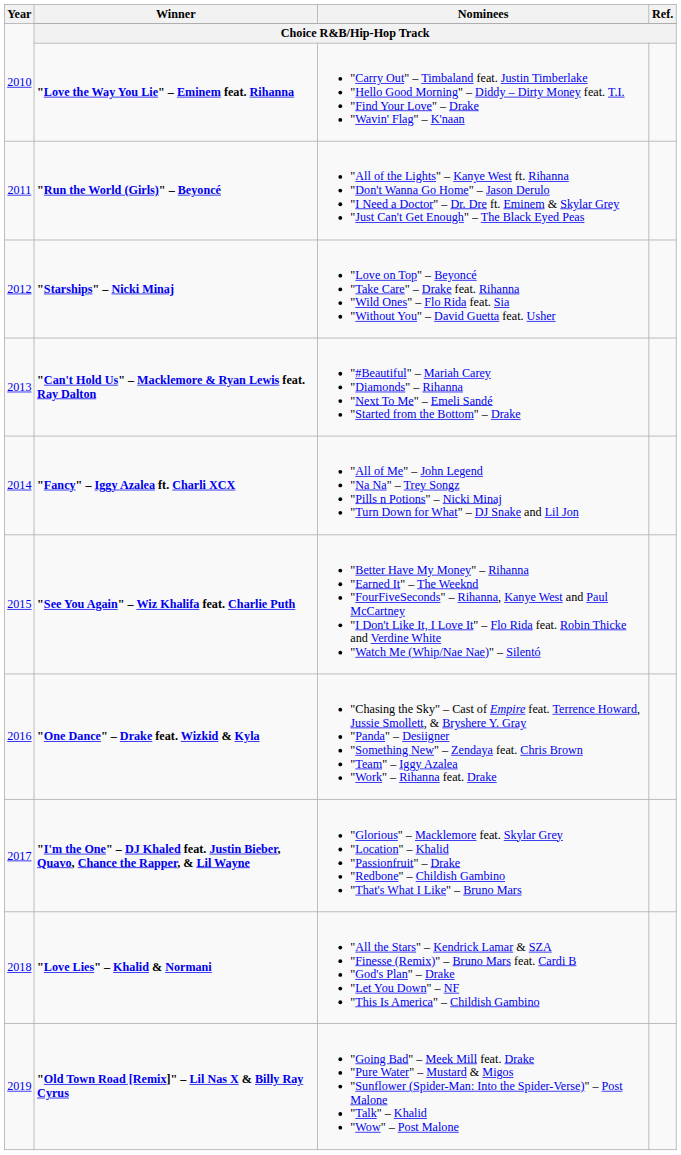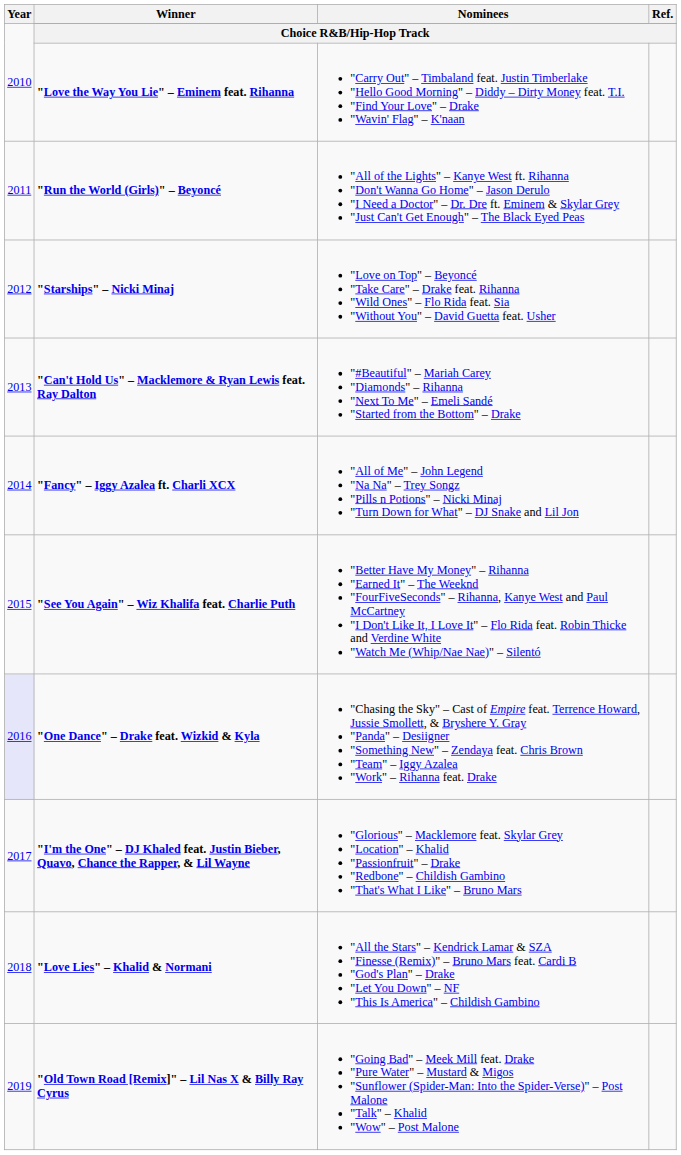"One Dance" – Drake feat. Wizkid & Kyla | Year: no background -> lavender background
